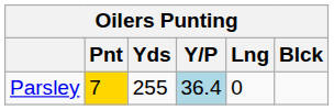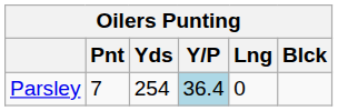Parsley | Pnt: gold background -> no background
Parsley | Yds: 255 -> 254
